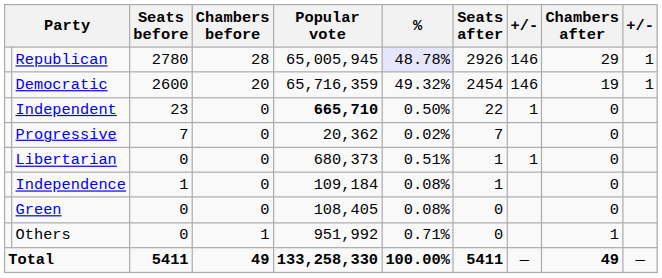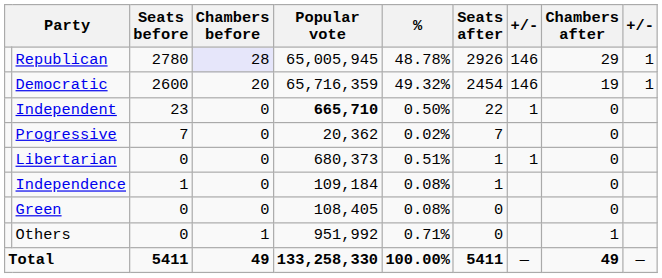Republican | Chambers before: no background -> lavender background
Republican | %: lavender background -> no background
